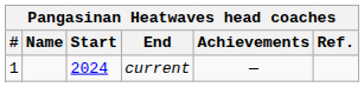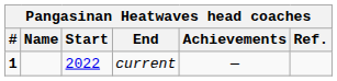current | #: normal -> bold
current | Start: 2024 -> 2022
